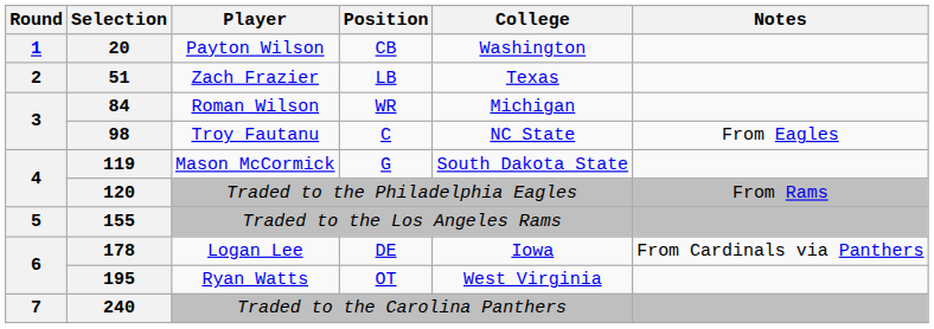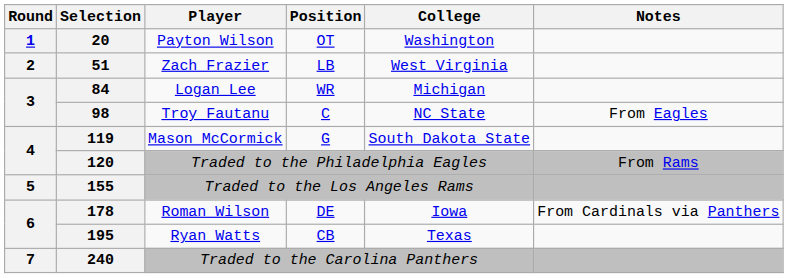20 | Position: CB -> OT
51 | College: Texas -> West Virginia
84 | Player: Roman Wilson -> Logan Lee
178 | Player: Logan Lee -> Roman Wilson
195 | Position: OT -> CB
195 | College: West Virginia -> Texas
